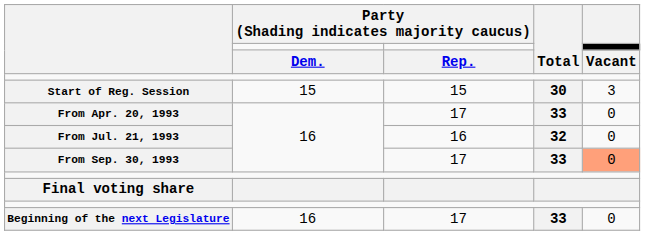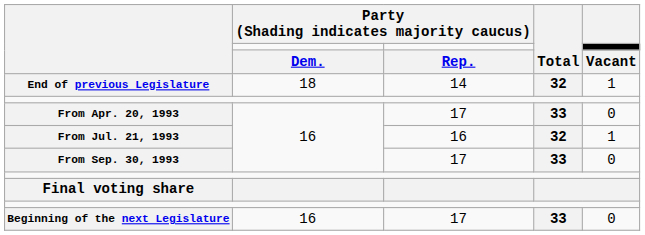+ row: End of previous Legislature | 18 | 14 | 32 | 1
- row: Start of Reg. Session | 15 | 15 | 30 | 3
From Jul. 21, 1993 | column 5: 0 -> 1
From Sep. 30, 1993 | column 5: lightsalmon background -> no background
